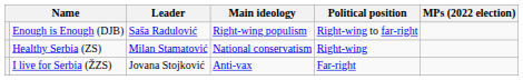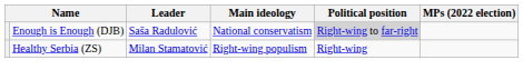Enough is Enough (DJB) | Main ideology: Right-wing populism -> National conservatism
Enough is Enough (DJB) | Political position: no background -> lightgrey background
Healthy Serbia (ZS) | Main ideology: National conservatism -> Right-wing populism
- row: I live for Serbia (ŽZS) | Jovana Stojković | Anti-vax | Far-right
